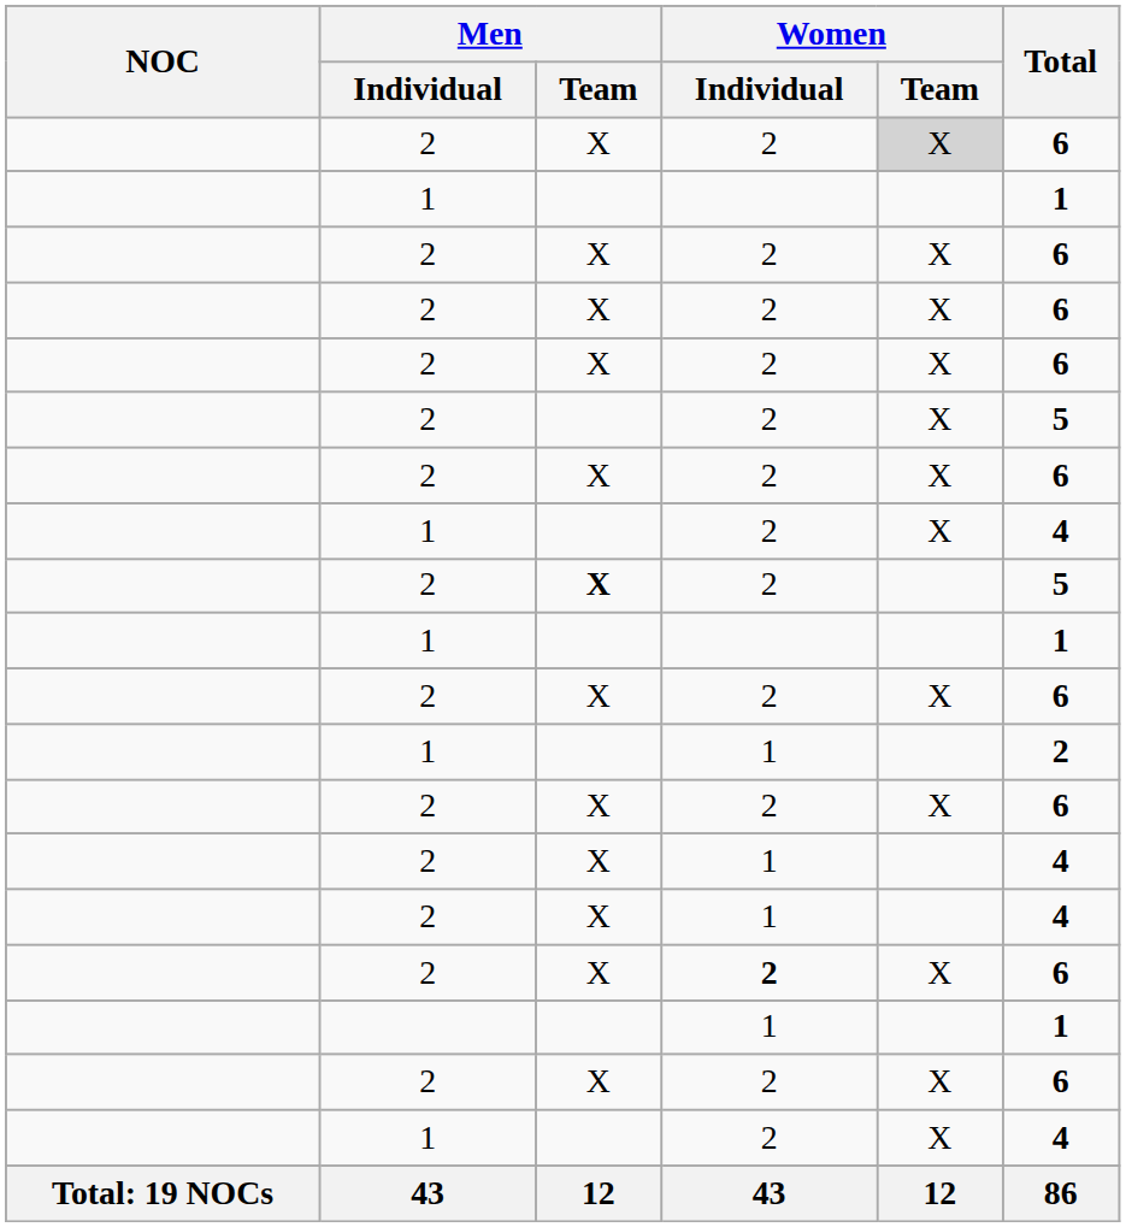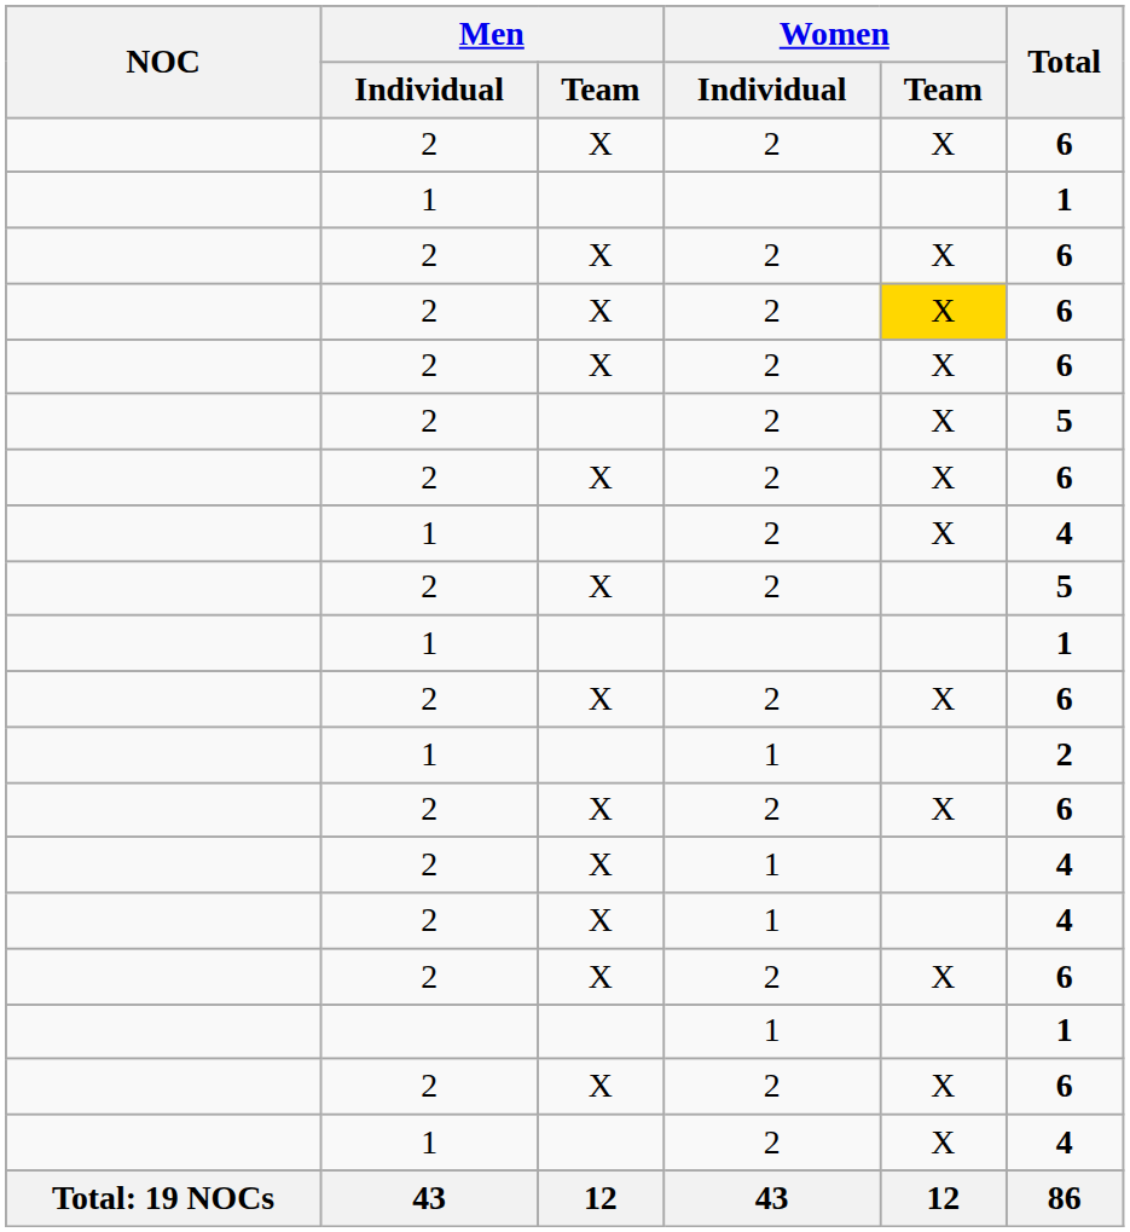row 3 | Women / Team: lightgrey background -> no background
row 6 | Women / Team: no background -> gold background
row 11 | Men / Team: bold -> normal
row 18 | Women / Individual: bold -> normal
